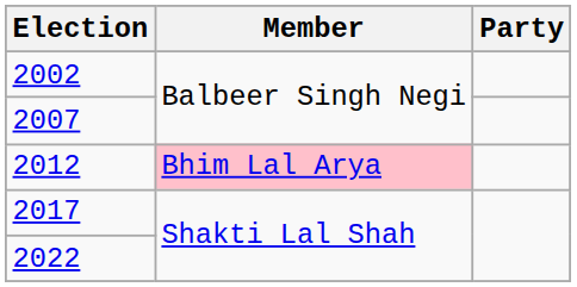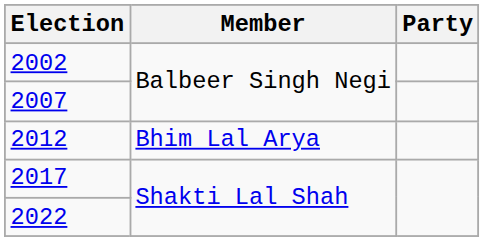2012 | Member: pink background -> no background
